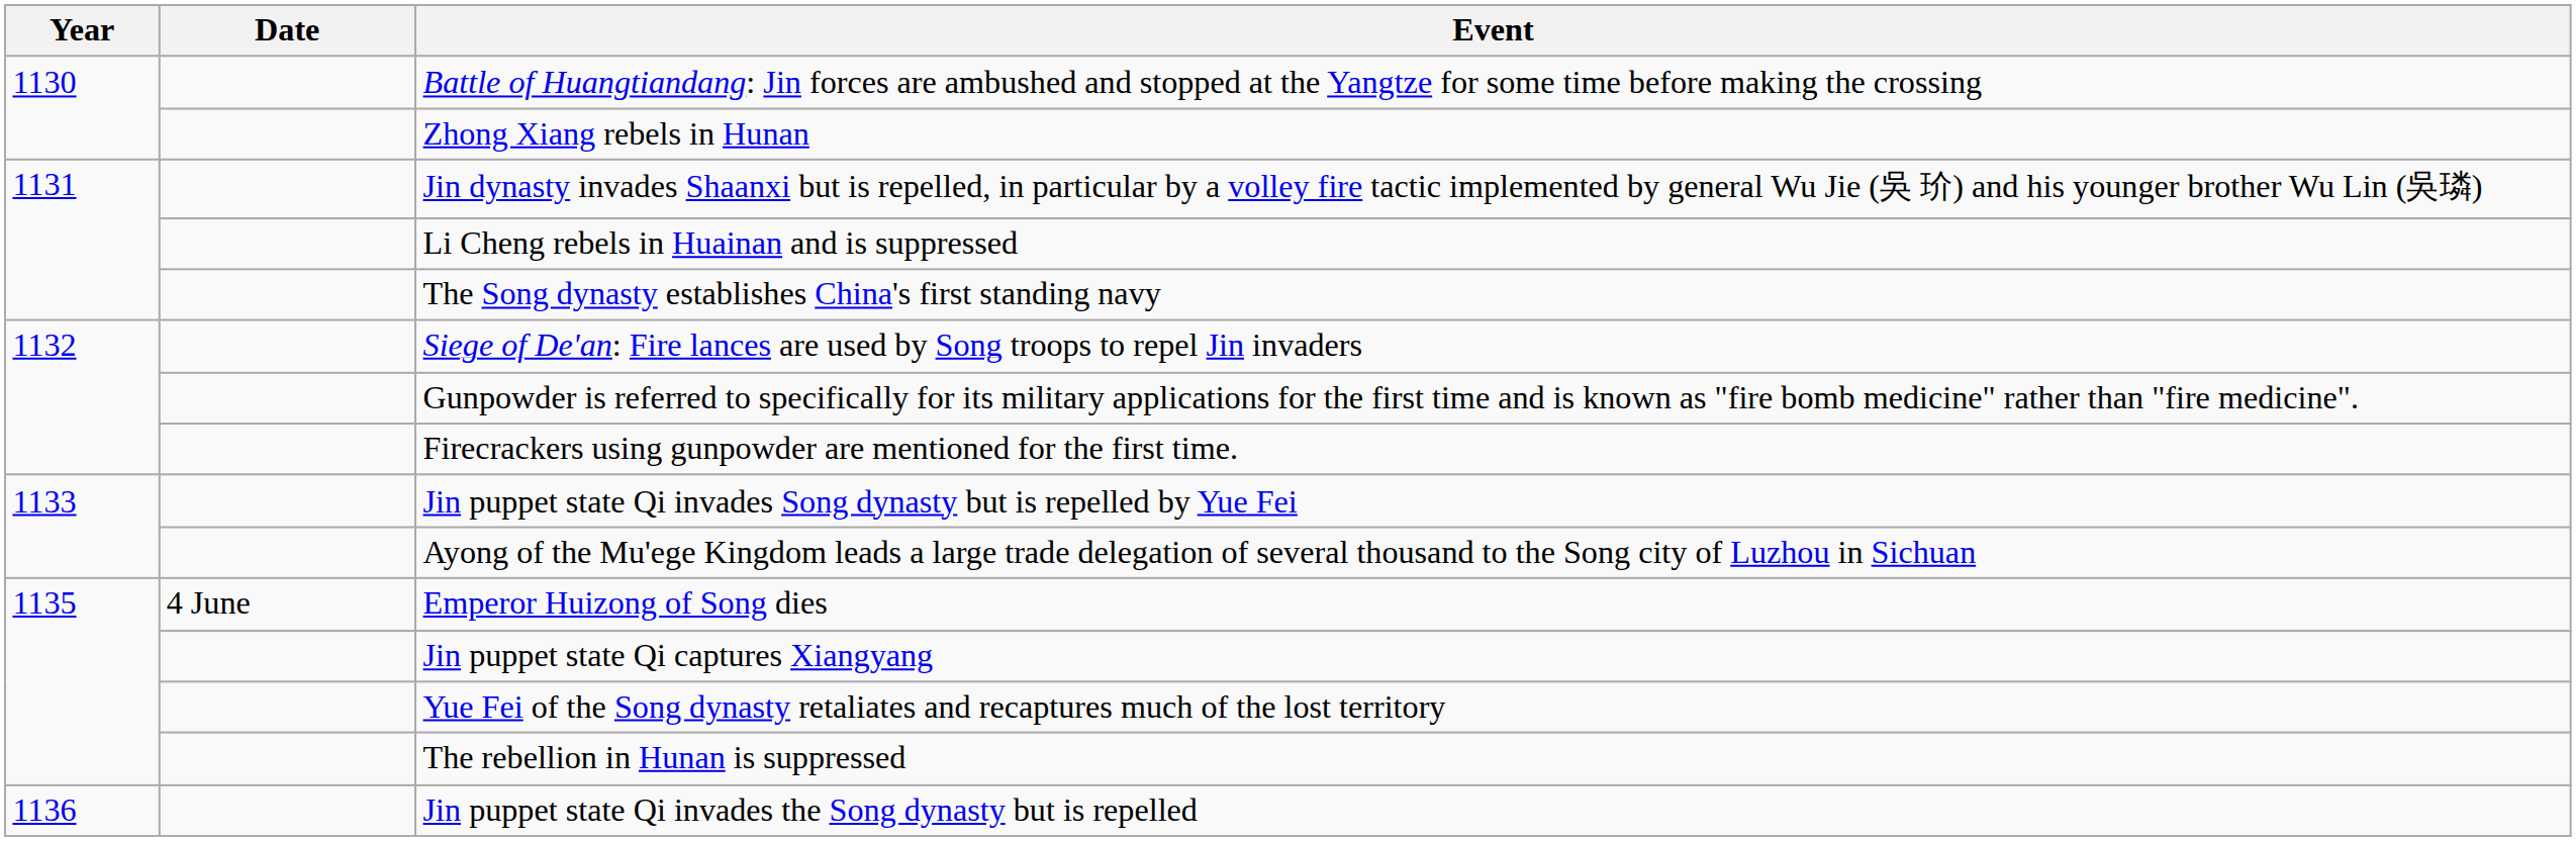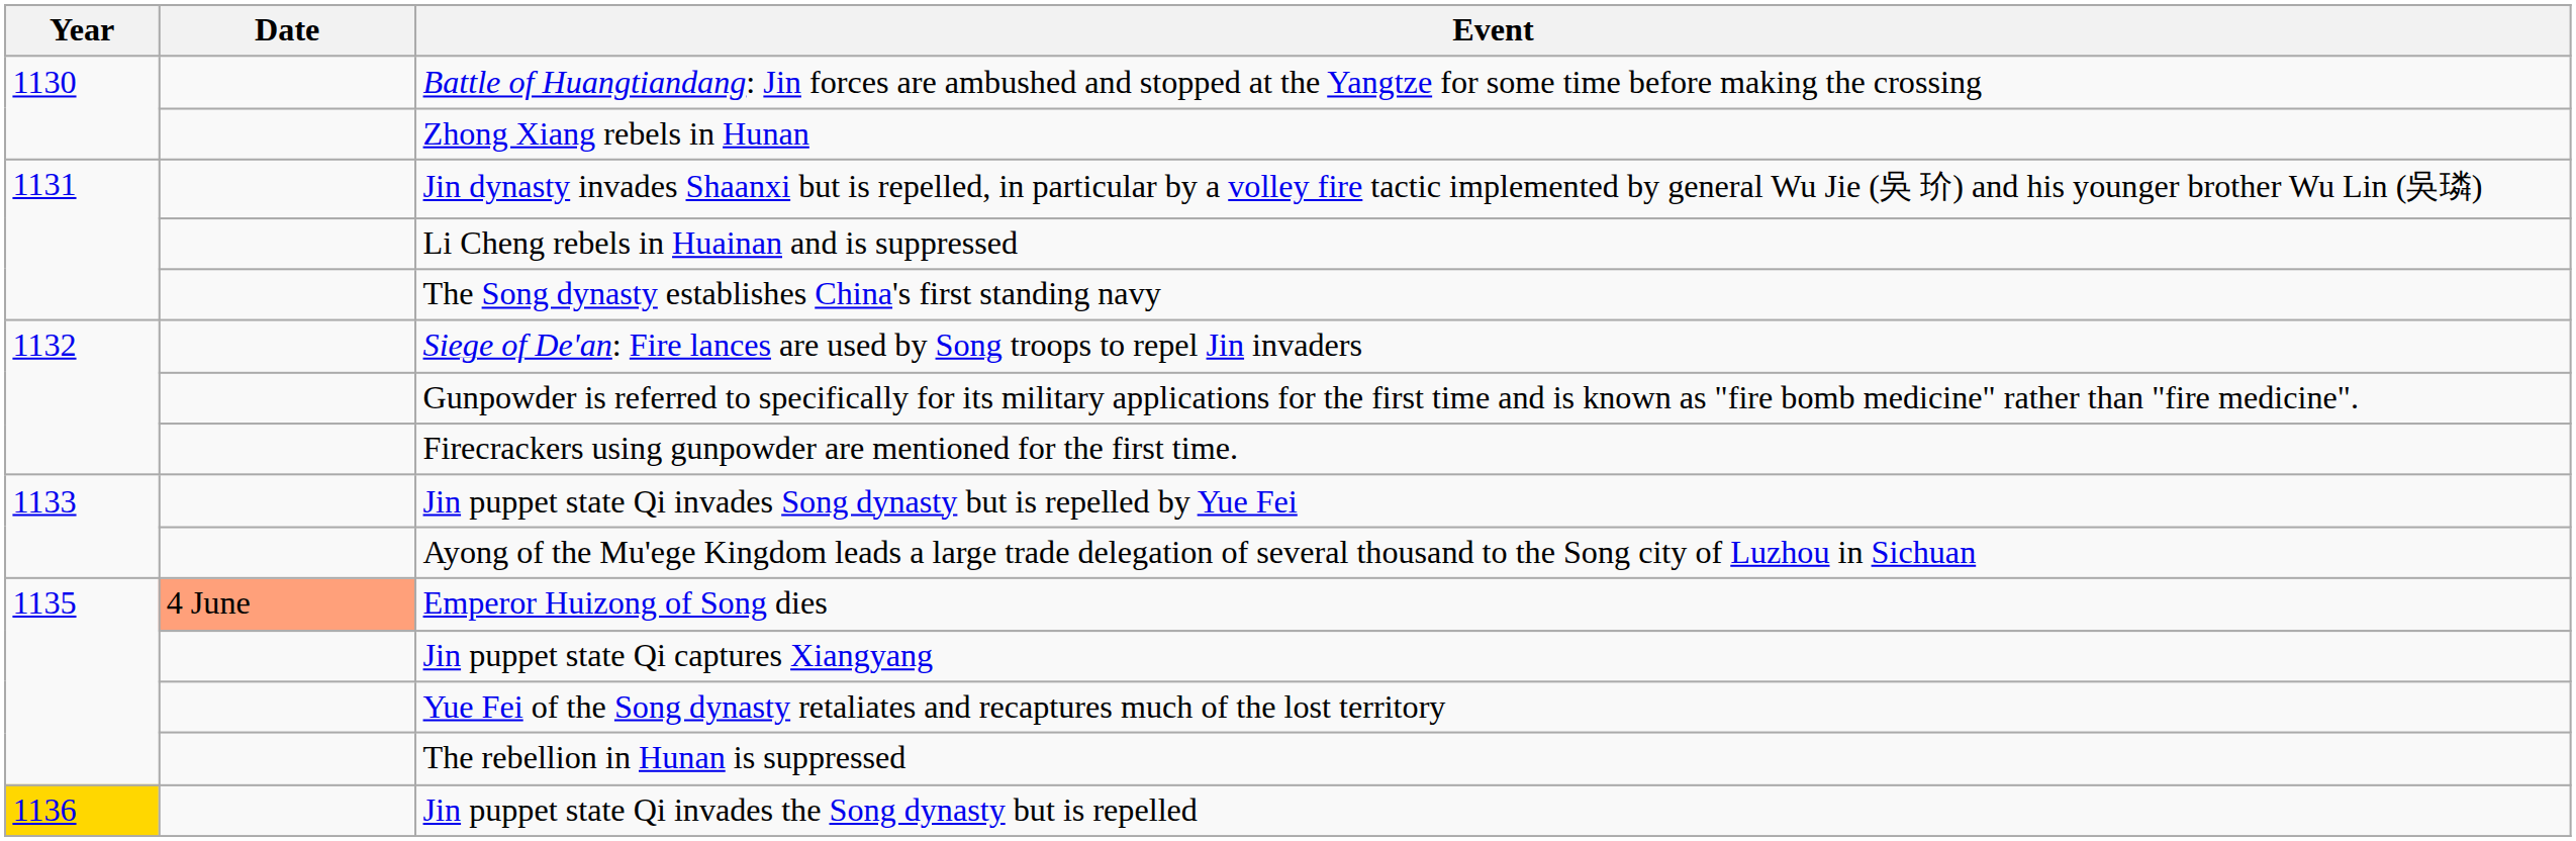Emperor Huizong of Song dies | Date: no background -> lightsalmon background
Jin puppet state Qi invades the Song dynasty but is repelled | Year: no background -> gold background
